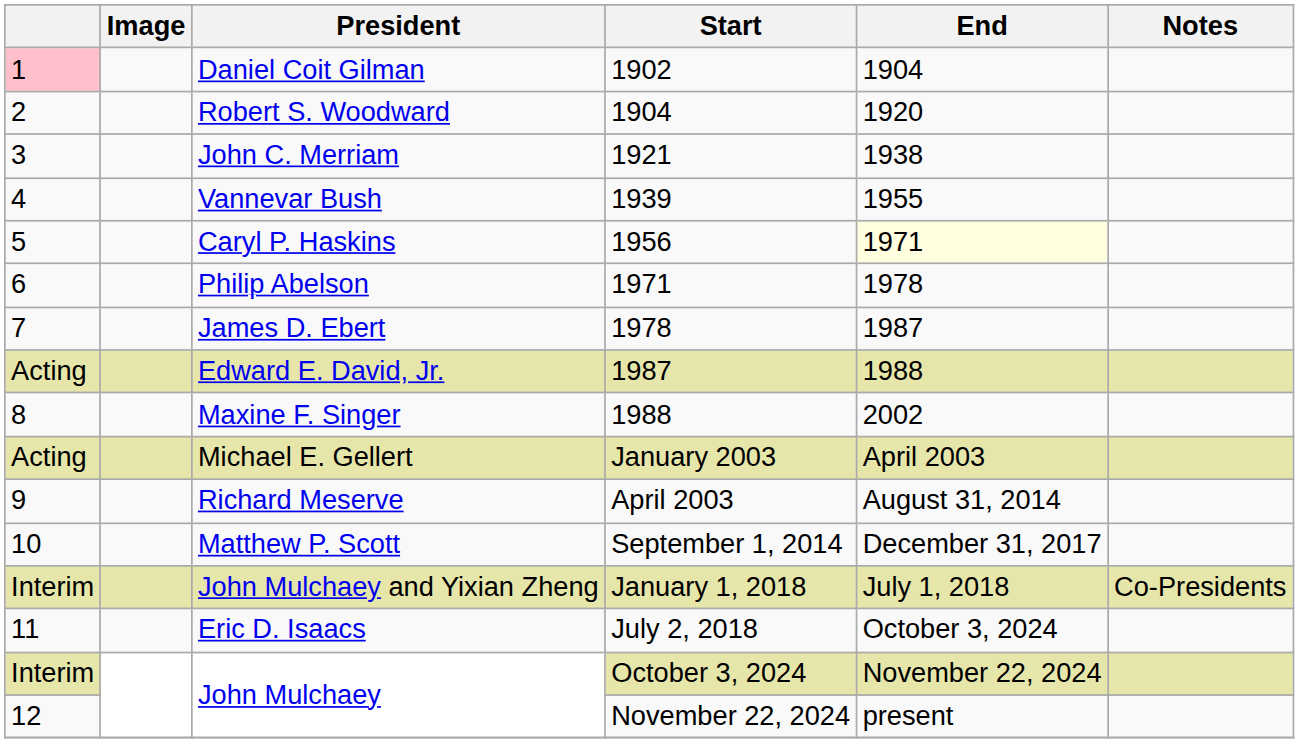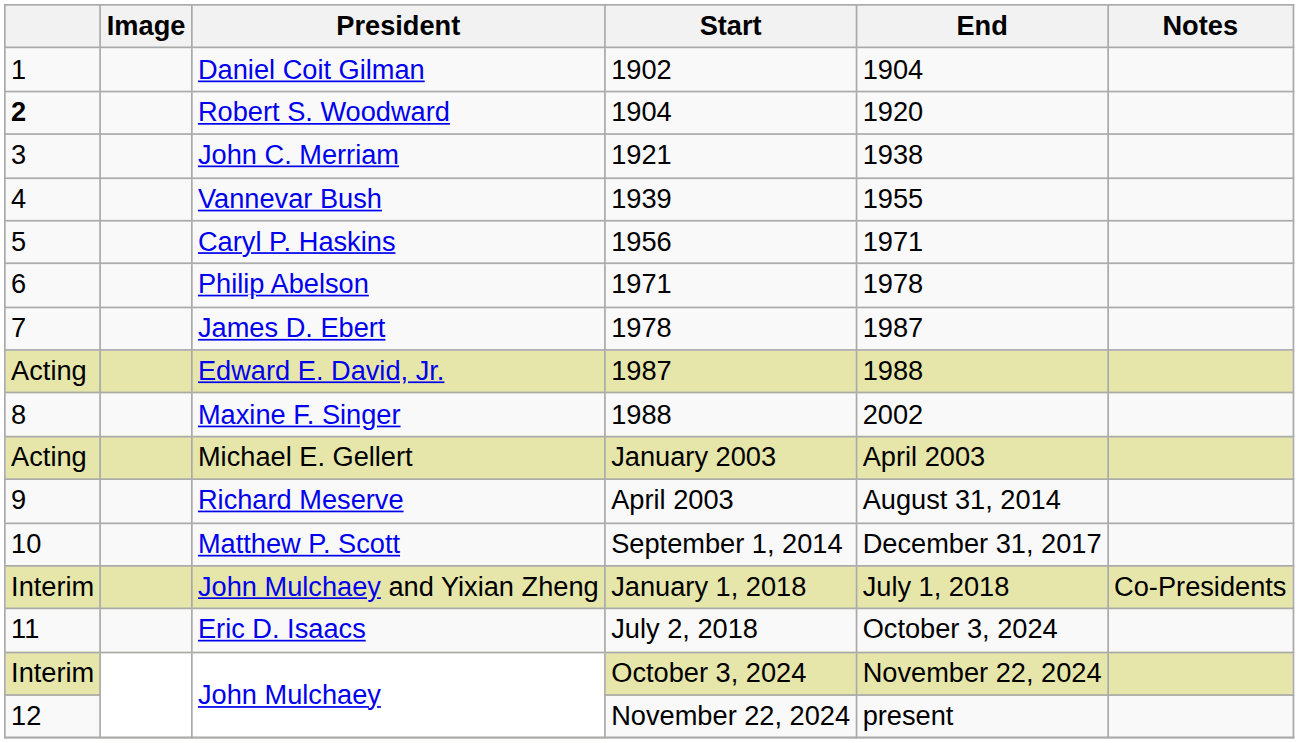Daniel Coit Gilman | column 1: pink background -> no background
Robert S. Woodward | column 1: normal -> bold
Caryl P. Haskins | End: lightyellow background -> no background
